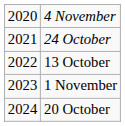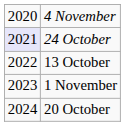24 October | column 1: no background -> lavender background
